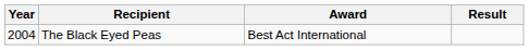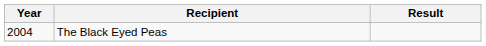- column: Award | Best Act International
